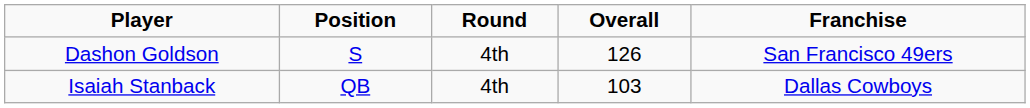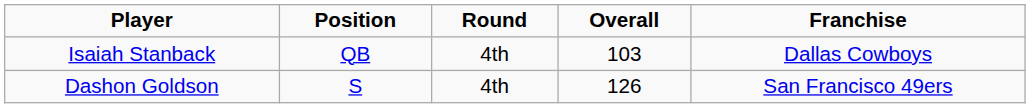rows swapped: Isaiah Stanback <-> Dashon Goldson
